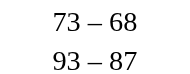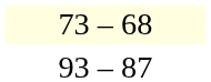73 – 68 | column 1: no background -> lightyellow background
